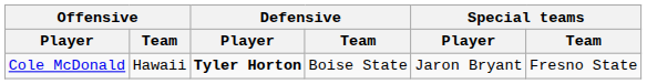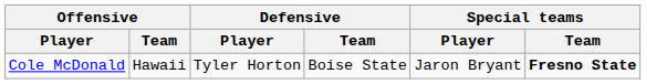Cole McDonald | Defensive / Player: bold -> normal
Cole McDonald | Special teams / Team: normal -> bold
